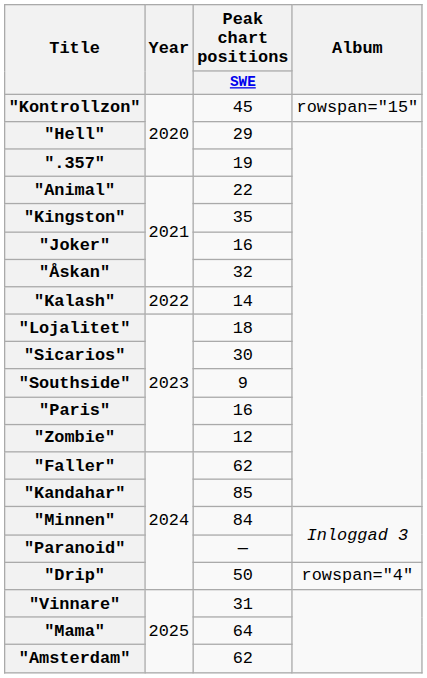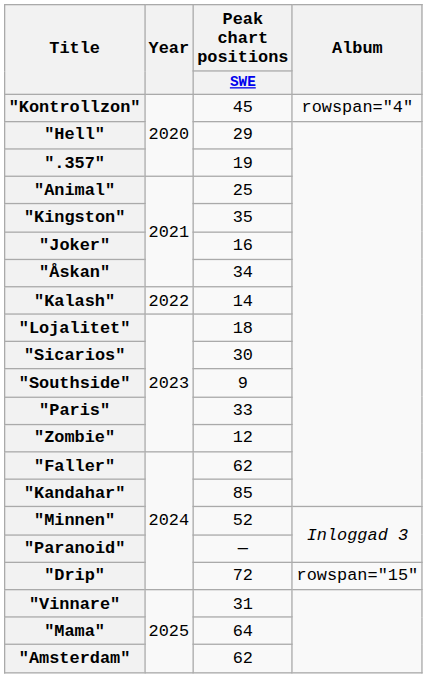"Kontrollzon" | Album: rowspan="15" -> rowspan="4"
"Animal" | Peak chart positions / SWE: 22 -> 25
"Åskan" | Peak chart positions / SWE: 32 -> 34
"Paris" | Peak chart positions / SWE: 16 -> 33
"Minnen" | Peak chart positions / SWE: 84 -> 52
"Drip" | Peak chart positions / SWE: 50 -> 72
"Drip" | Album: rowspan="4" -> rowspan="15"
